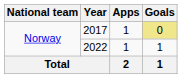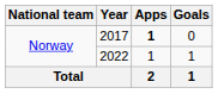2017 | Apps: normal -> bold
2017 | Goals: khaki background -> no background
